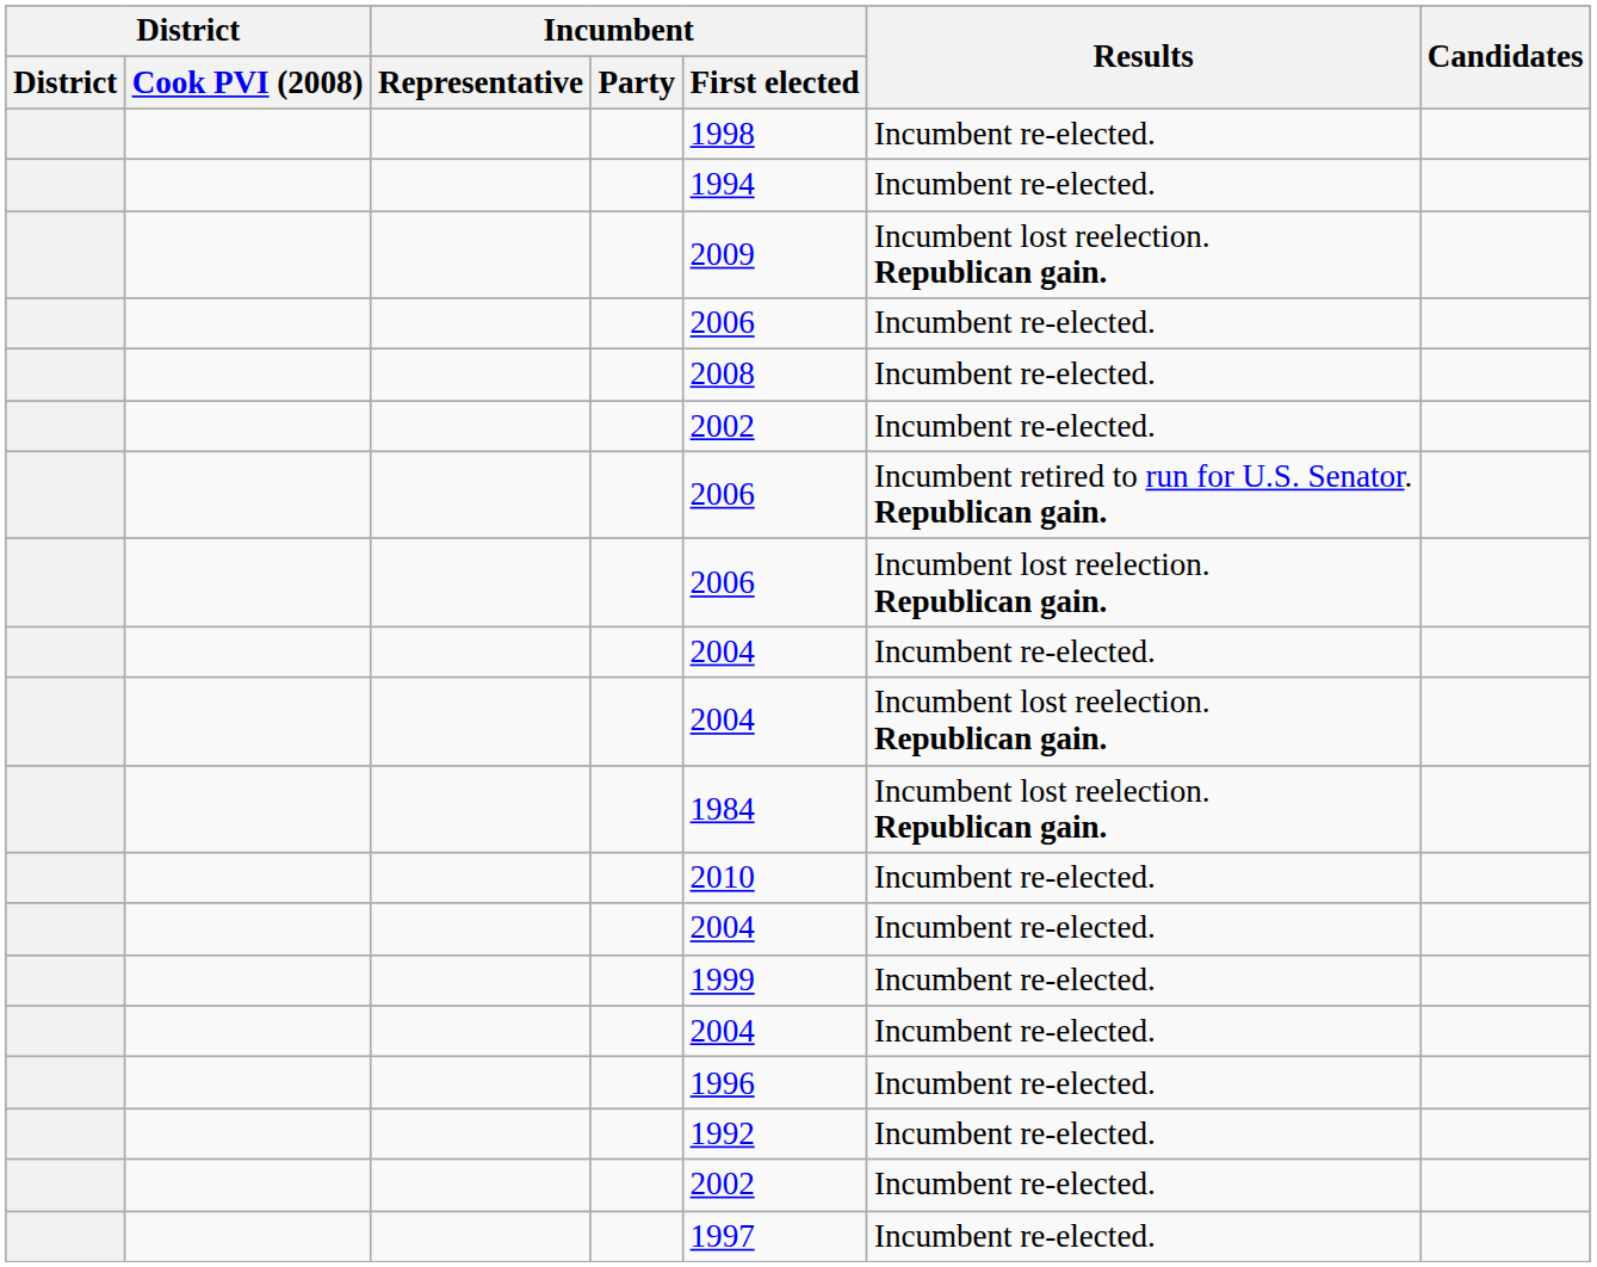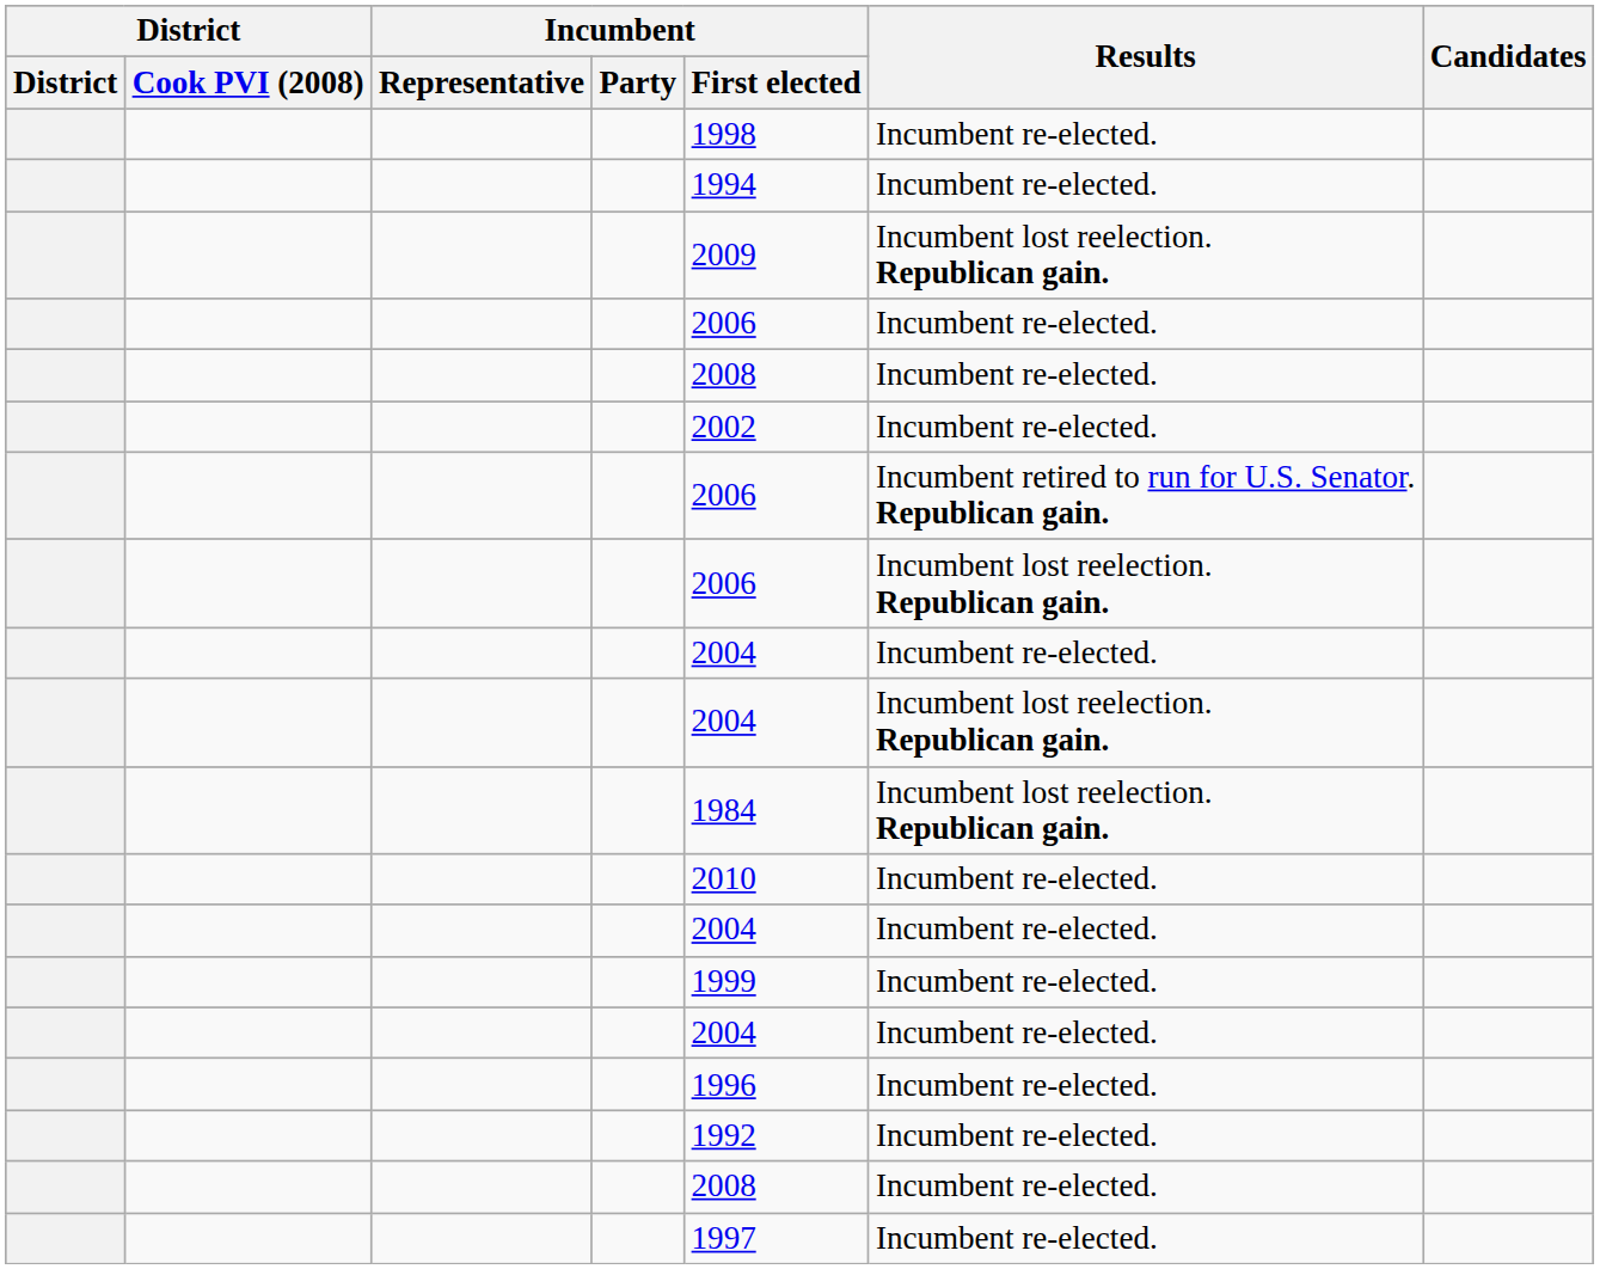row 20 | Incumbent / First elected: 2002 -> 2008
